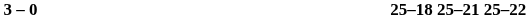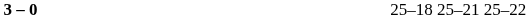row 1 | column 2: bold -> normal
